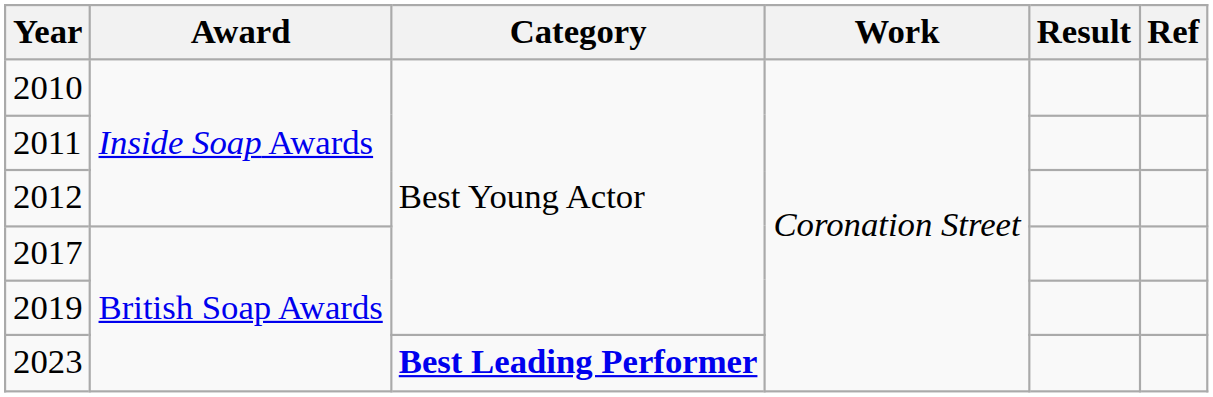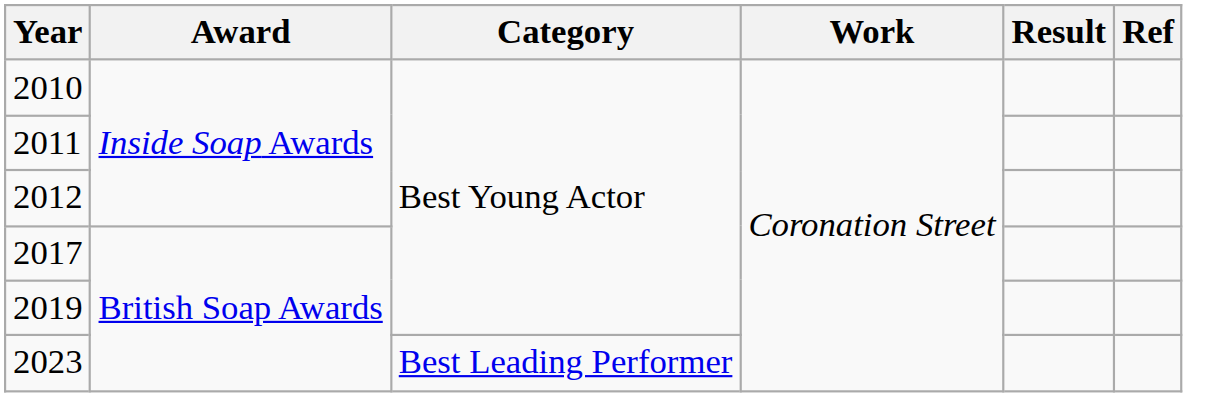2023 | Category: bold -> normal
